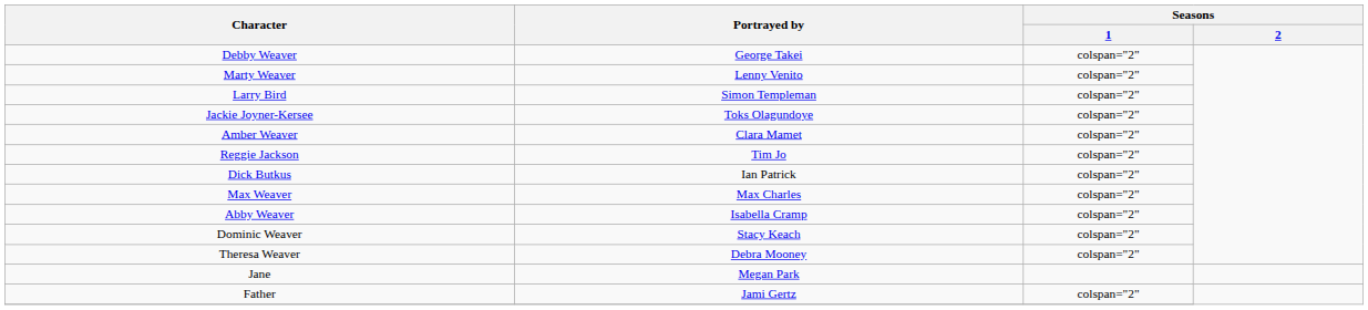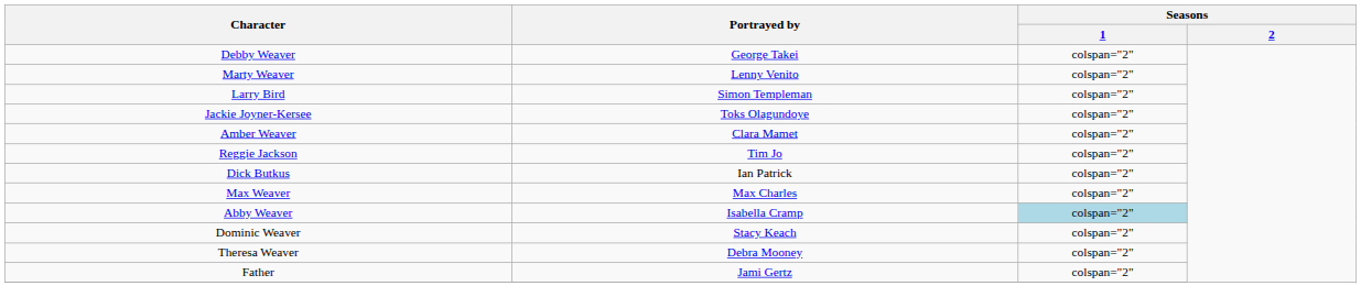Abby Weaver | Seasons / 1: no background -> lightblue background
- row: Jane | Megan Park
